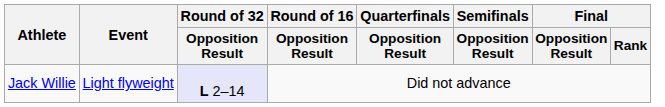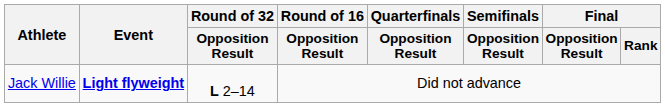Jack Willie | Event: normal -> bold
Jack Willie | Round of 32 / Opposition Result: lavender background -> no background
